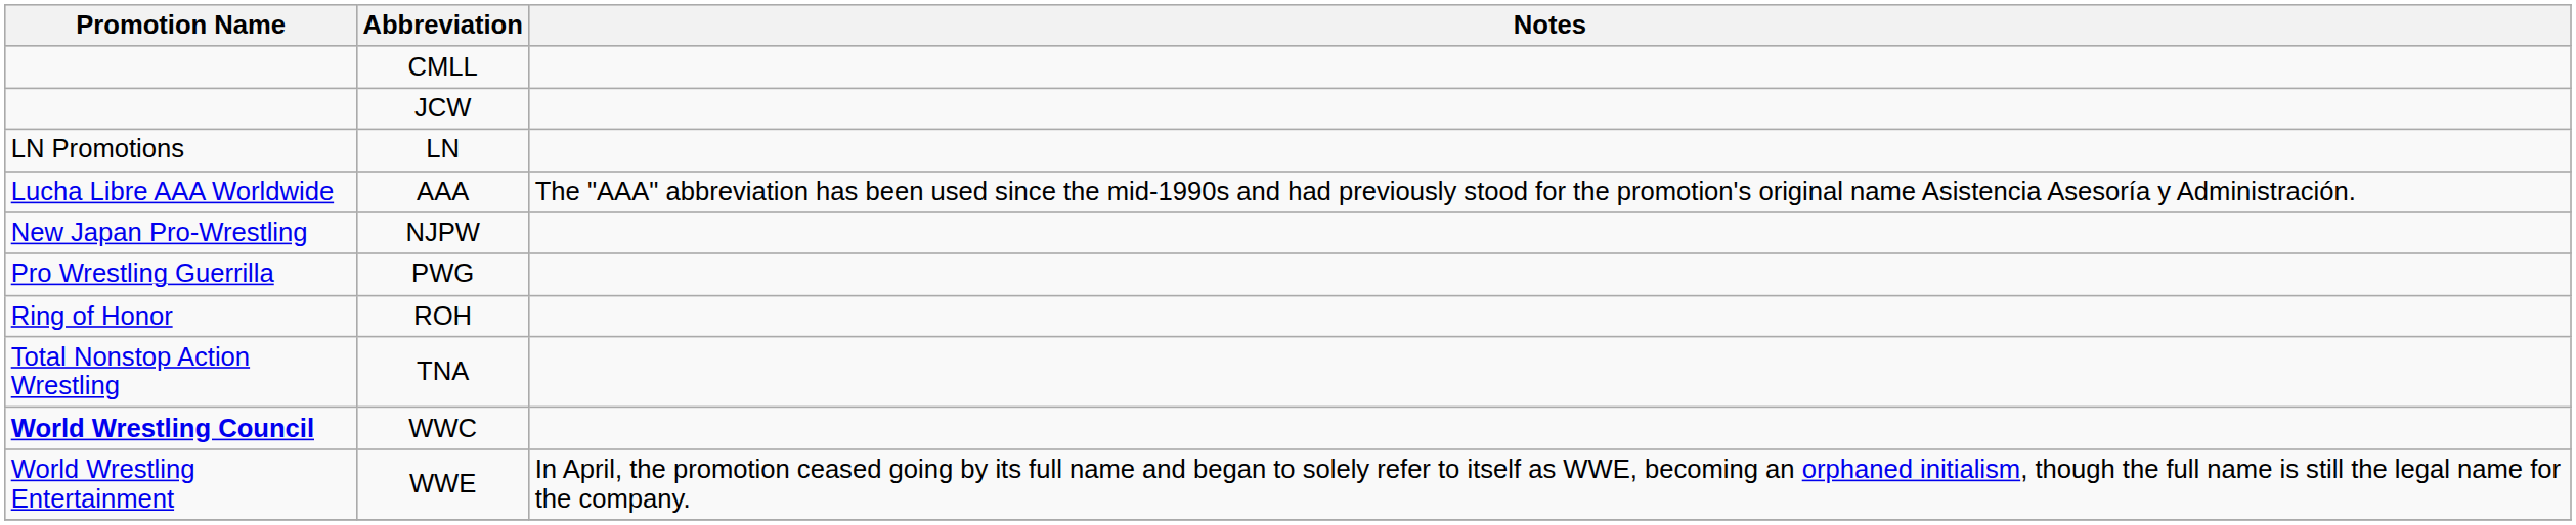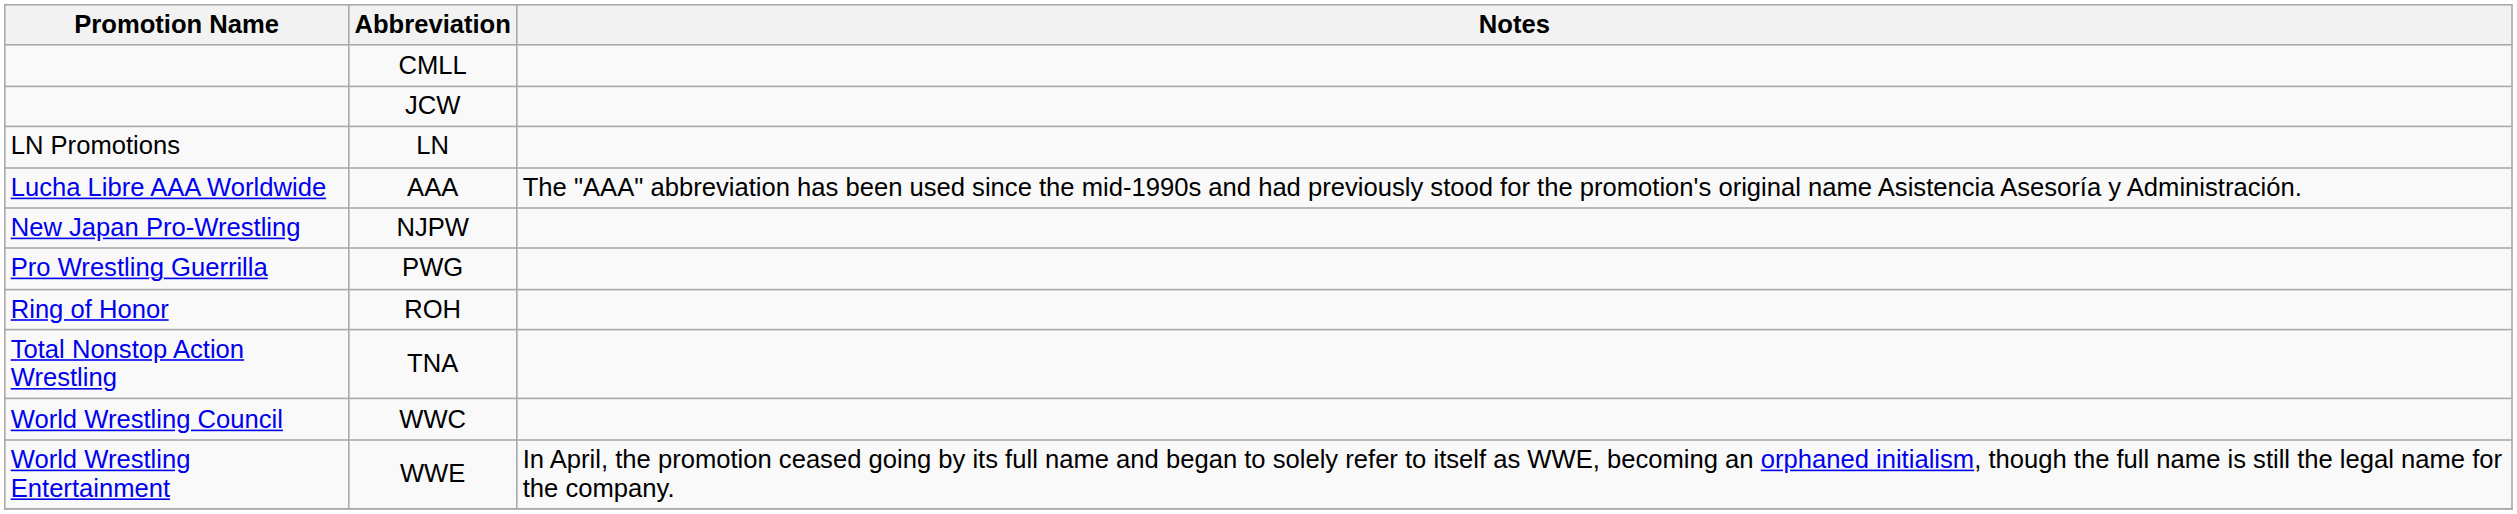WWC | Promotion Name: bold -> normal
